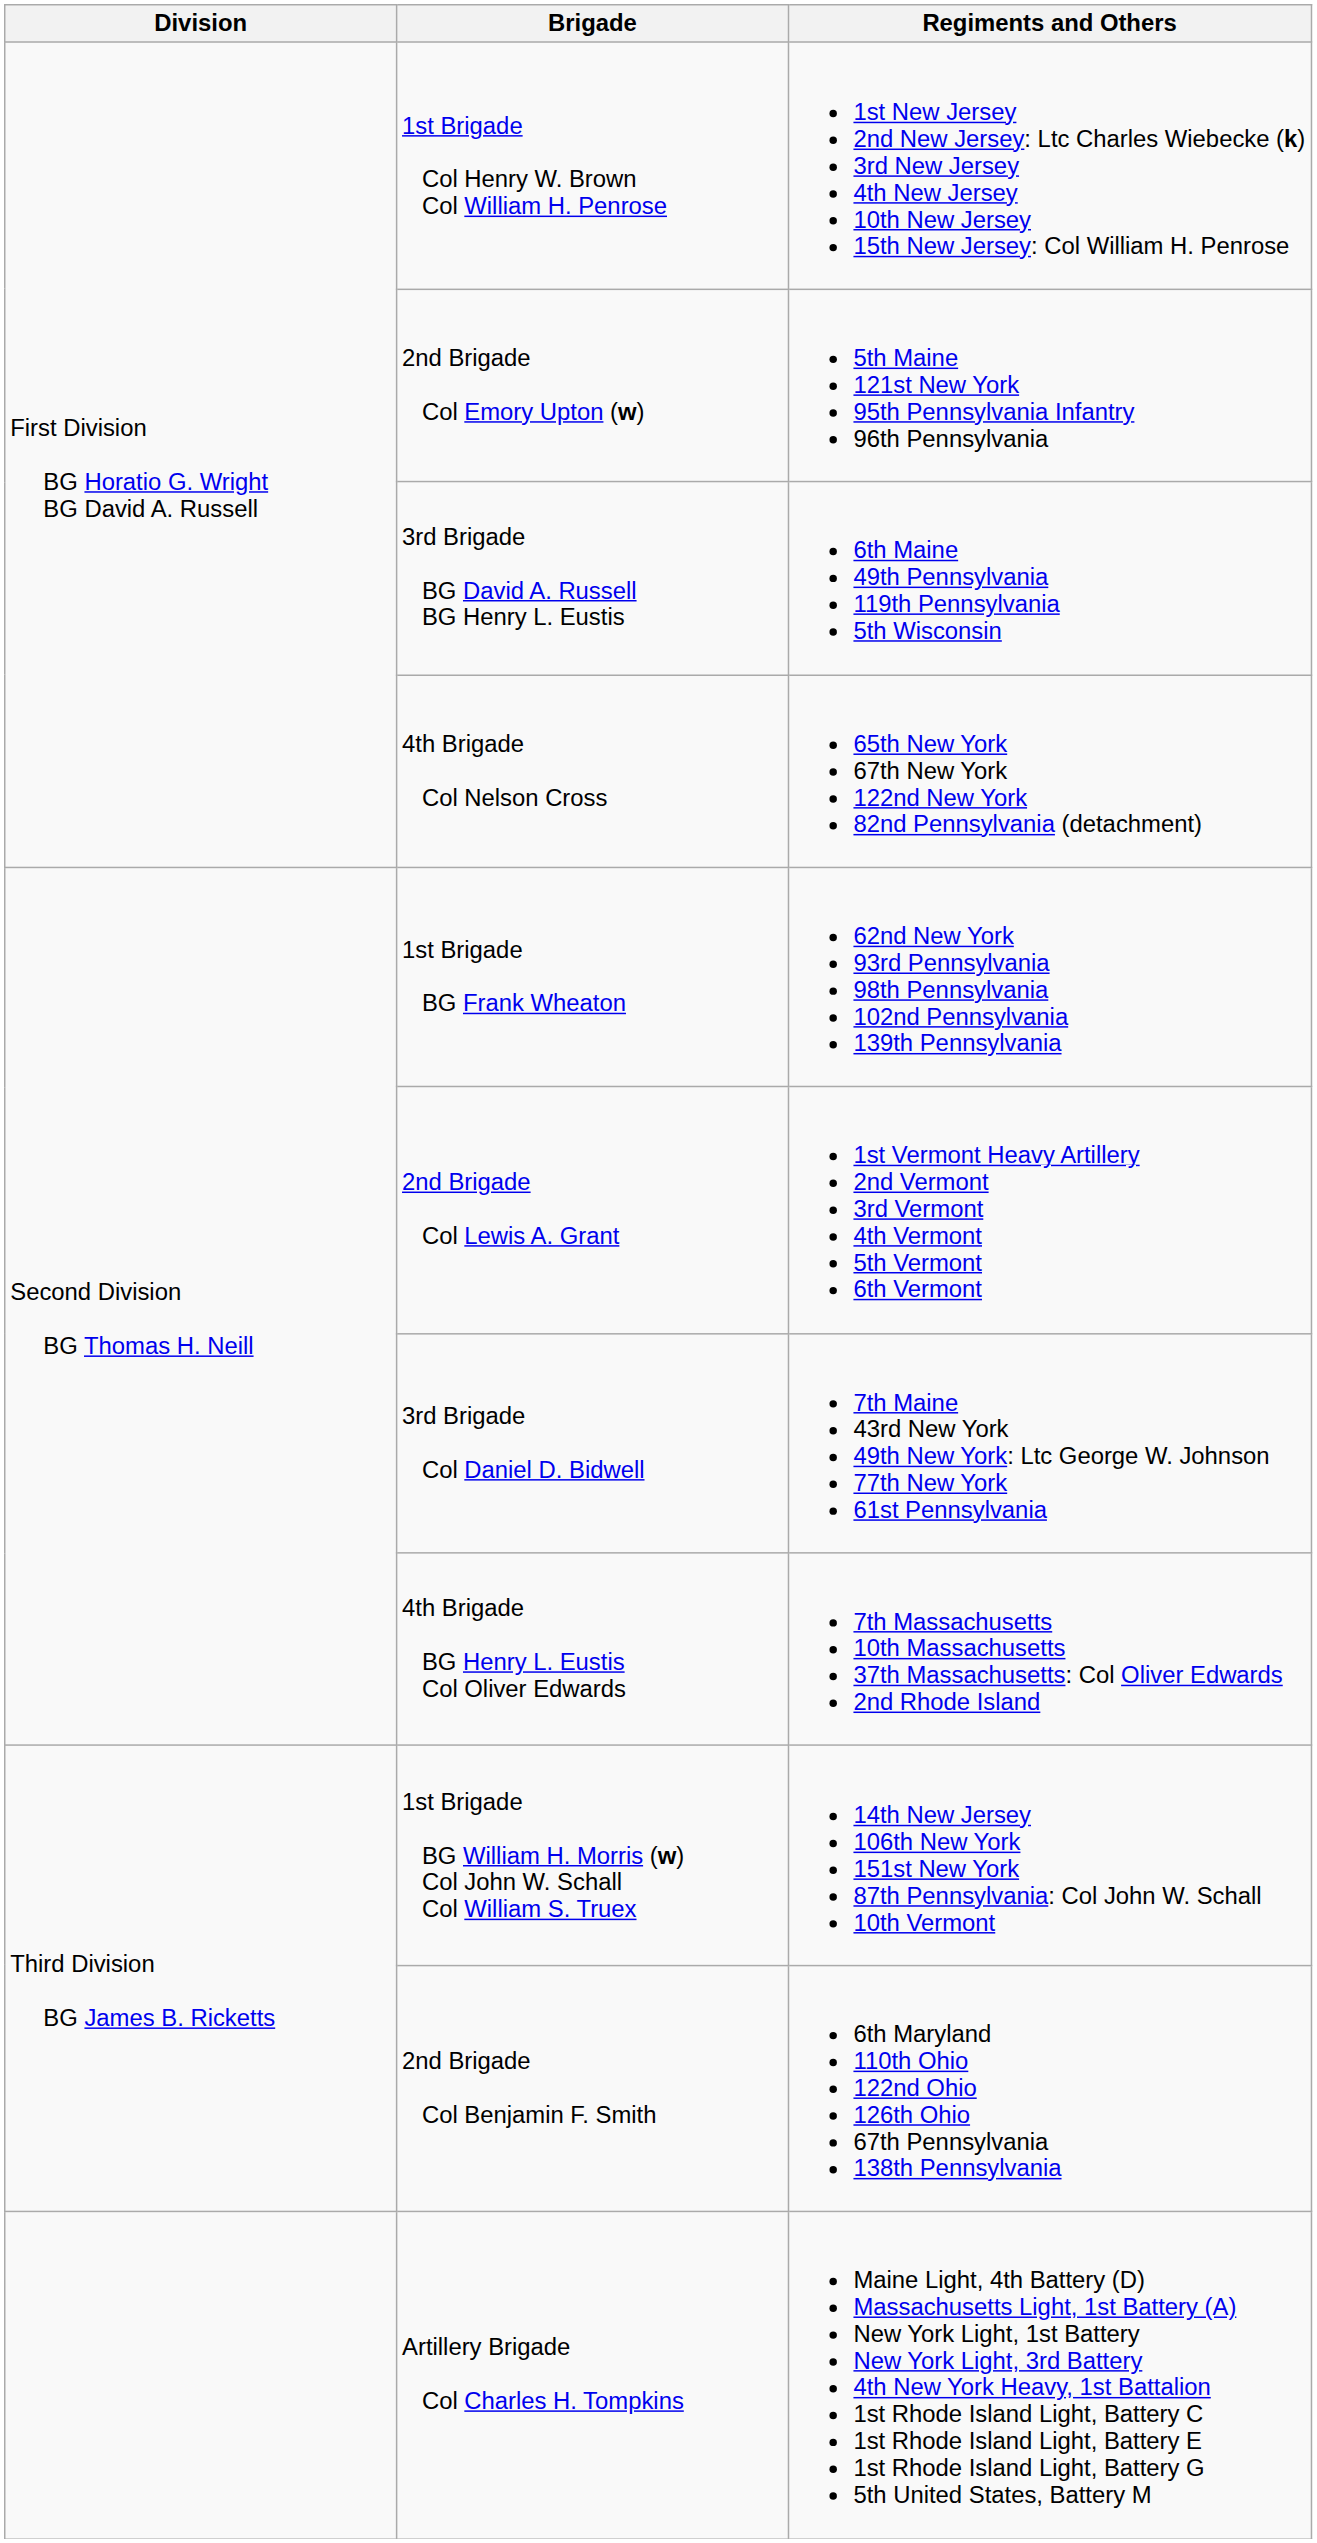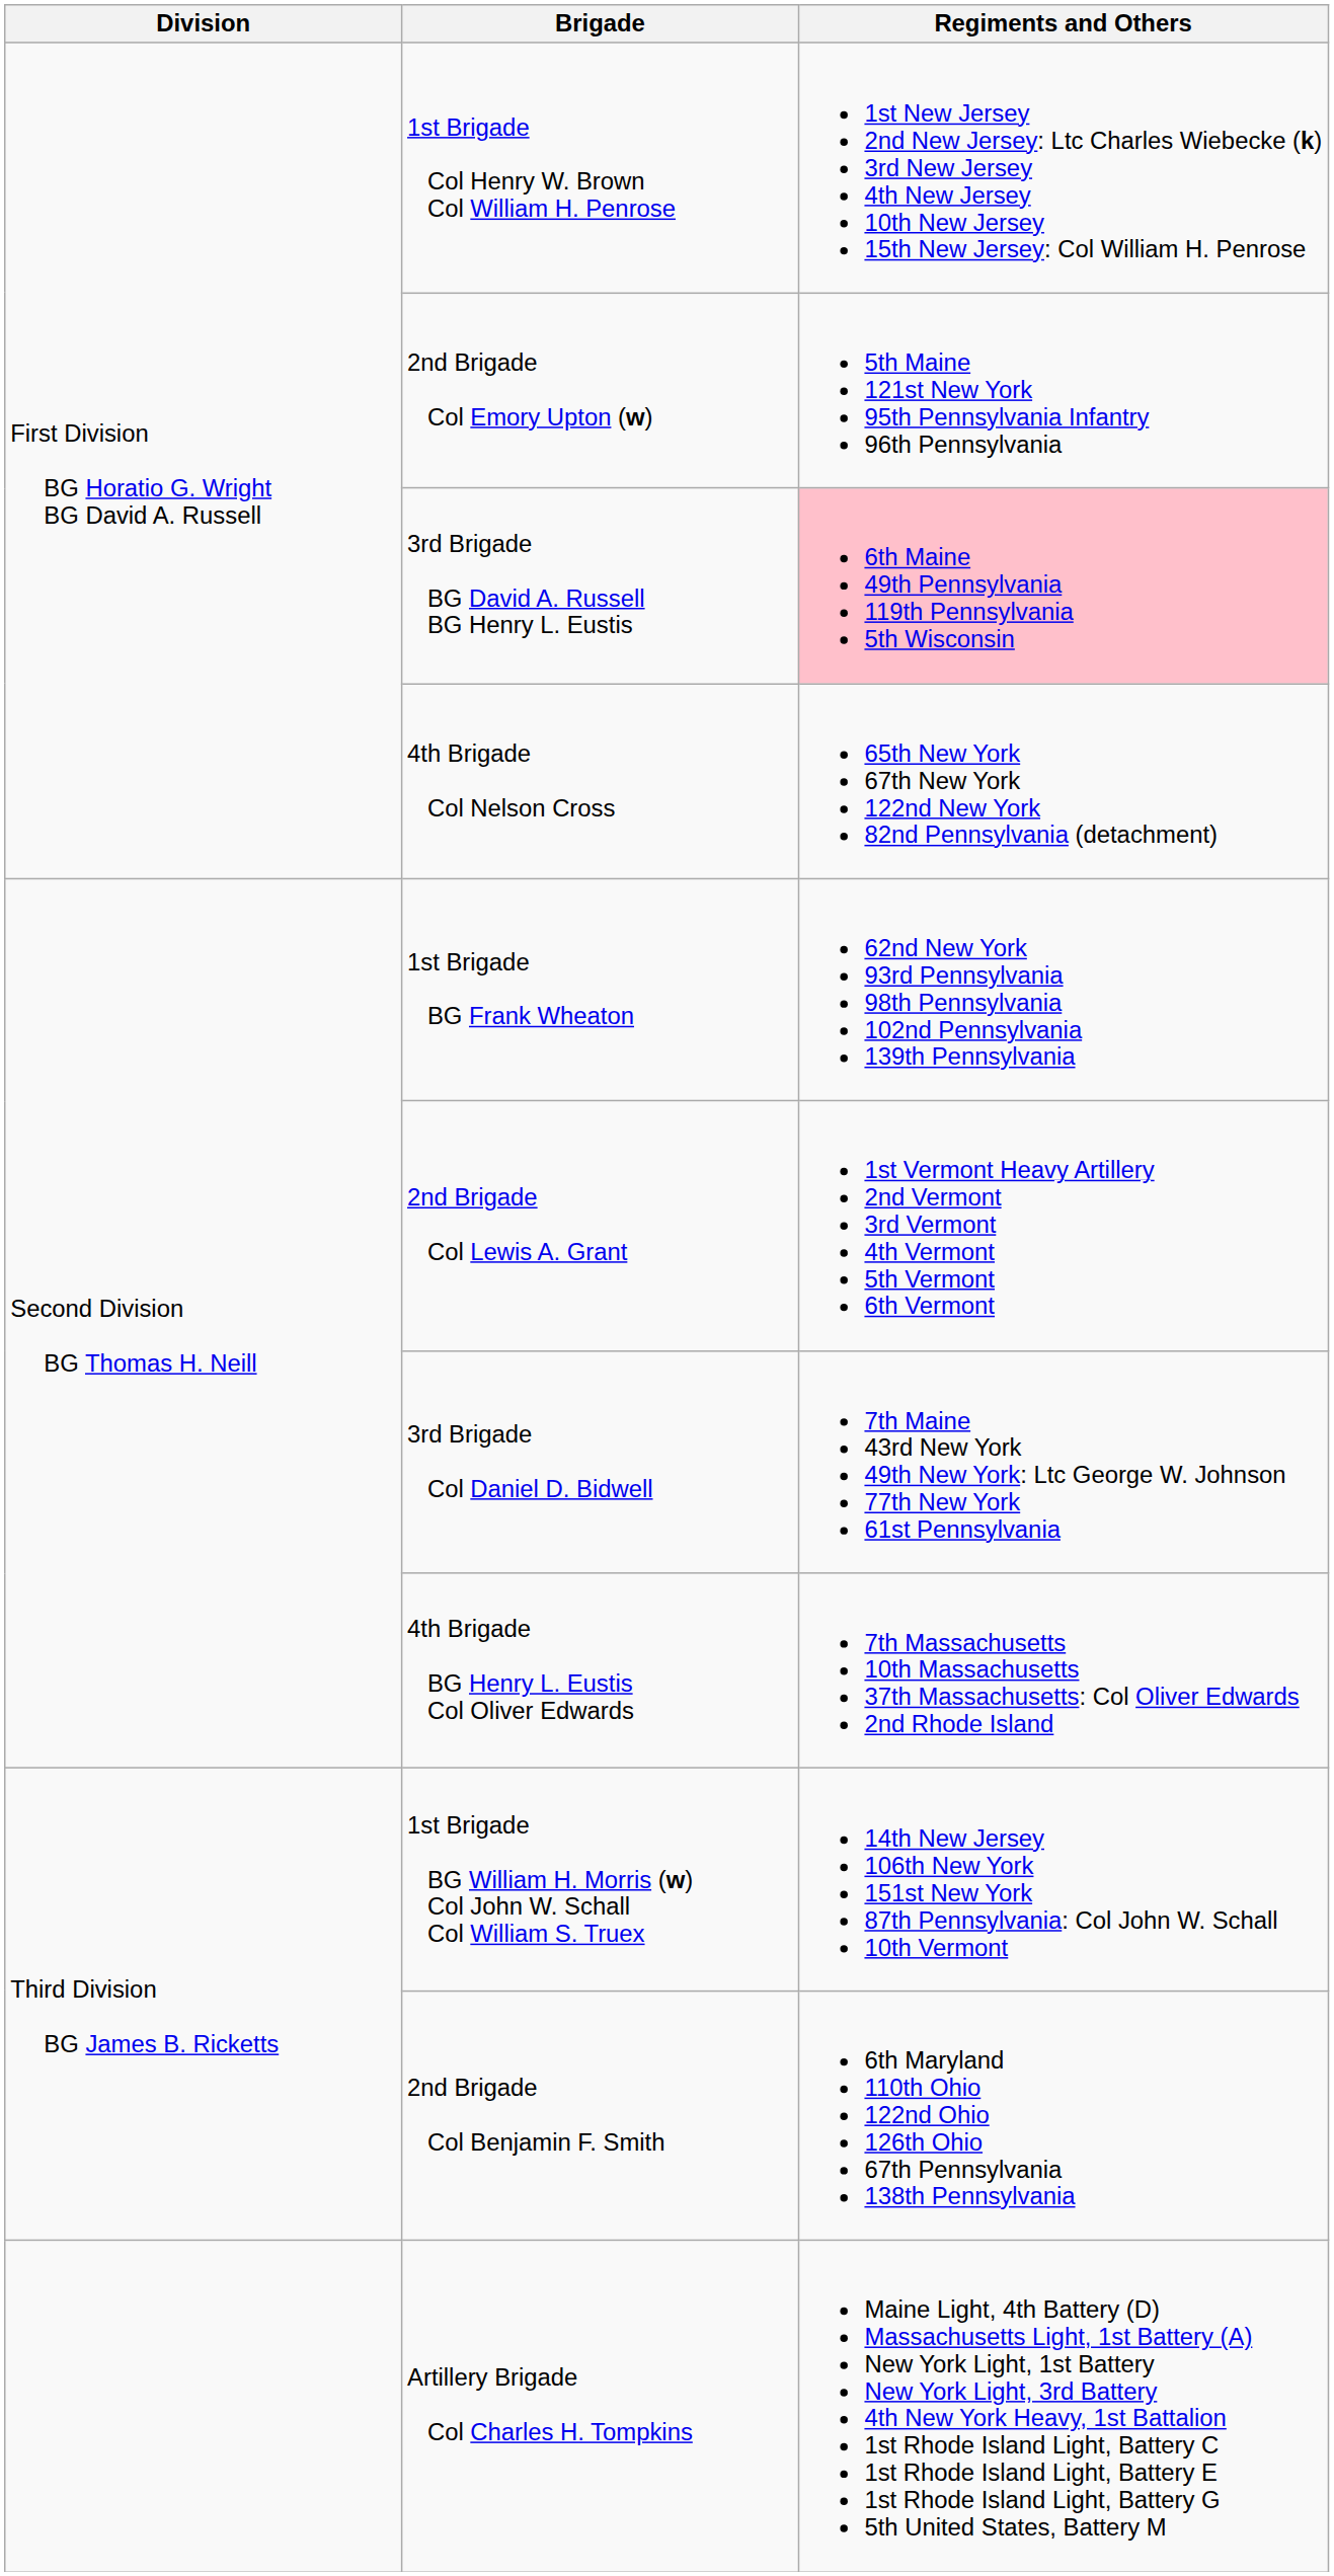3rd Brigade BG David A. Russell BG Henry L. Eustis | Regiments and Others: no background -> pink background
